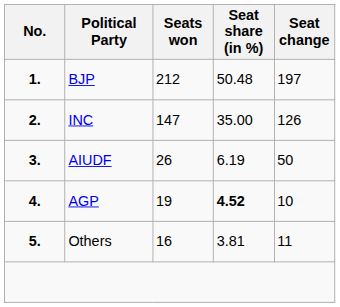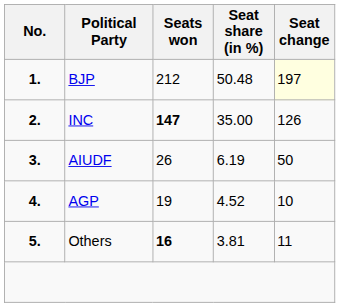BJP | Seat change: no background -> lightyellow background
INC | Seats won: normal -> bold
AGP | Seat share (in %): bold -> normal
Others | Seats won: normal -> bold
